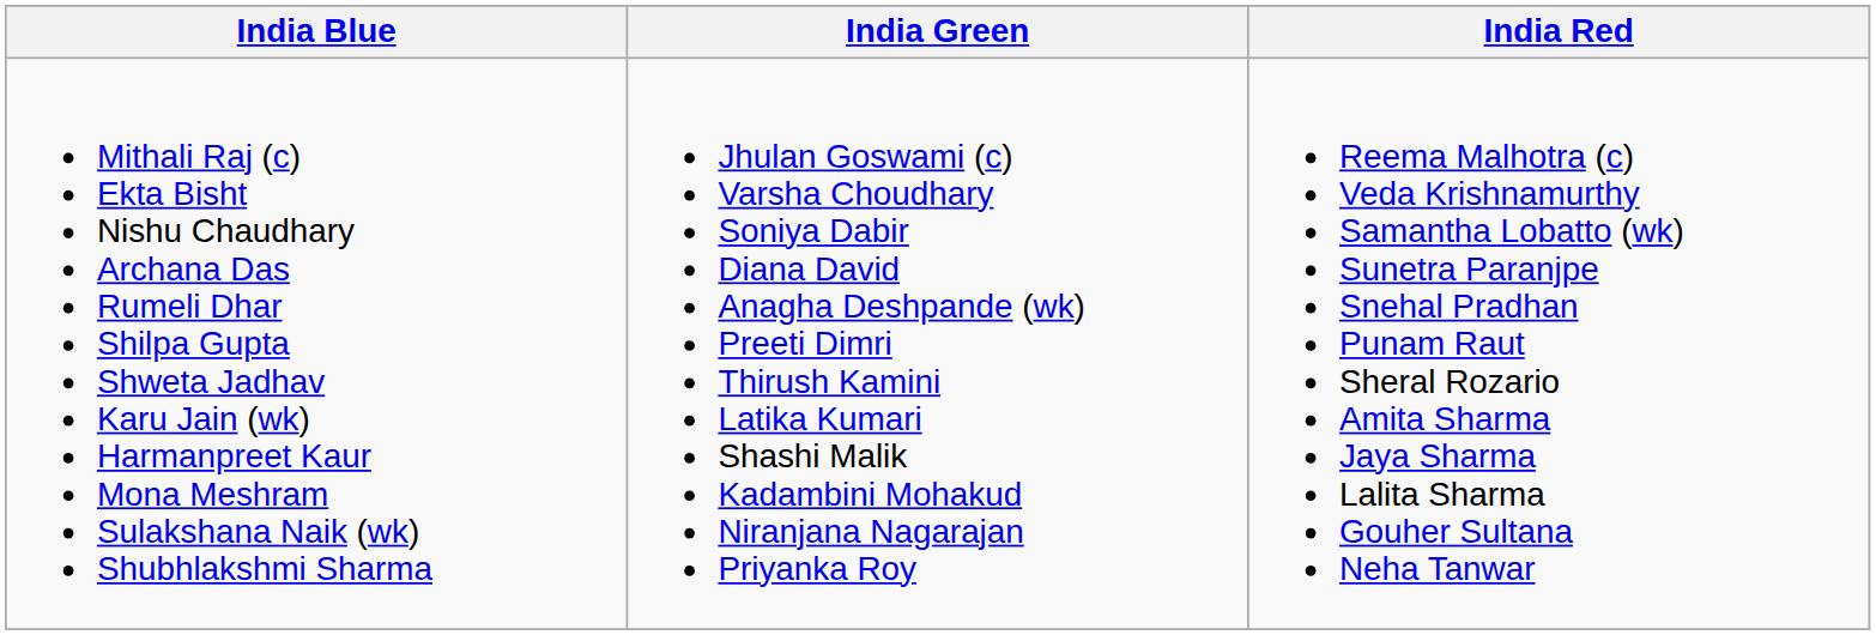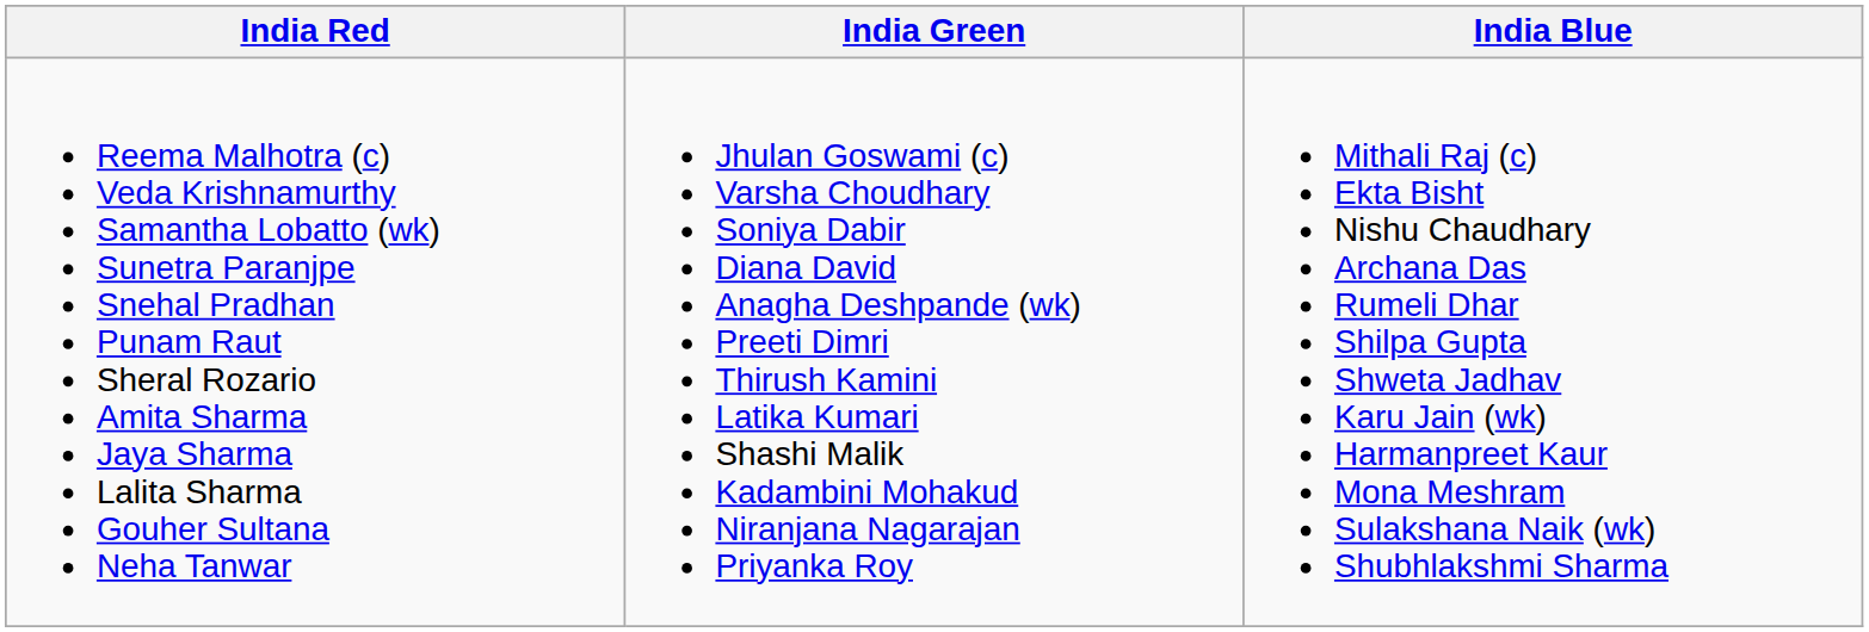columns swapped: India Blue <-> India Red
